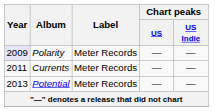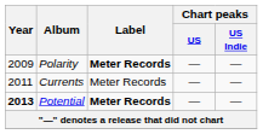Polarity | Year: lavender background -> no background
Polarity | Label: normal -> bold
Potential | Year: normal -> bold
Potential | Label: normal -> bold
